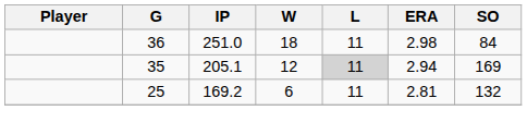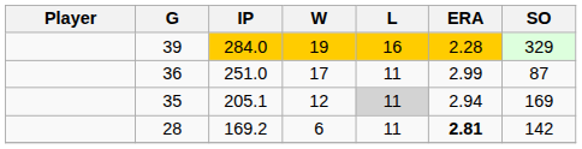+ row: 39 | 284.0 | 19 | 16 | 2.28 | 329
251.0 | W: 18 -> 17
251.0 | ERA: 2.98 -> 2.99
251.0 | SO: 84 -> 87
169.2 | G: 25 -> 28
169.2 | ERA: normal -> bold
169.2 | SO: 132 -> 142
